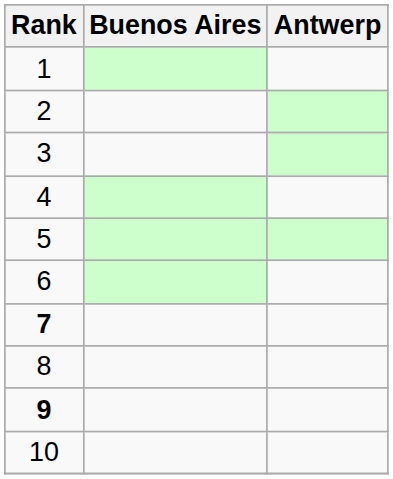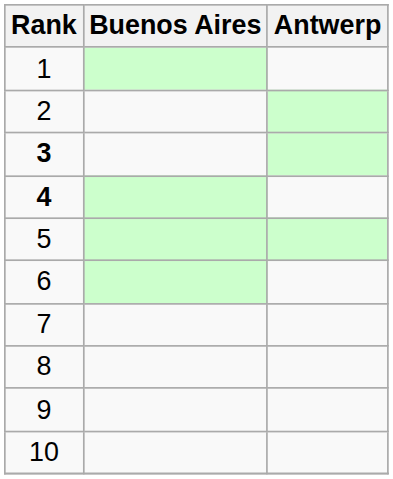3 | Rank: normal -> bold
4 | Rank: normal -> bold
7 | Rank: bold -> normal
9 | Rank: bold -> normal
